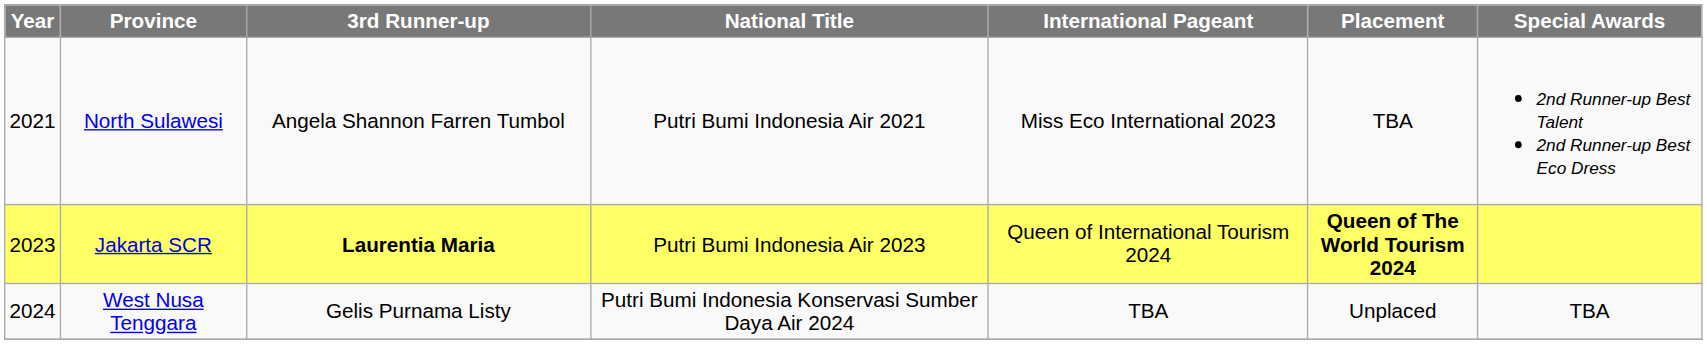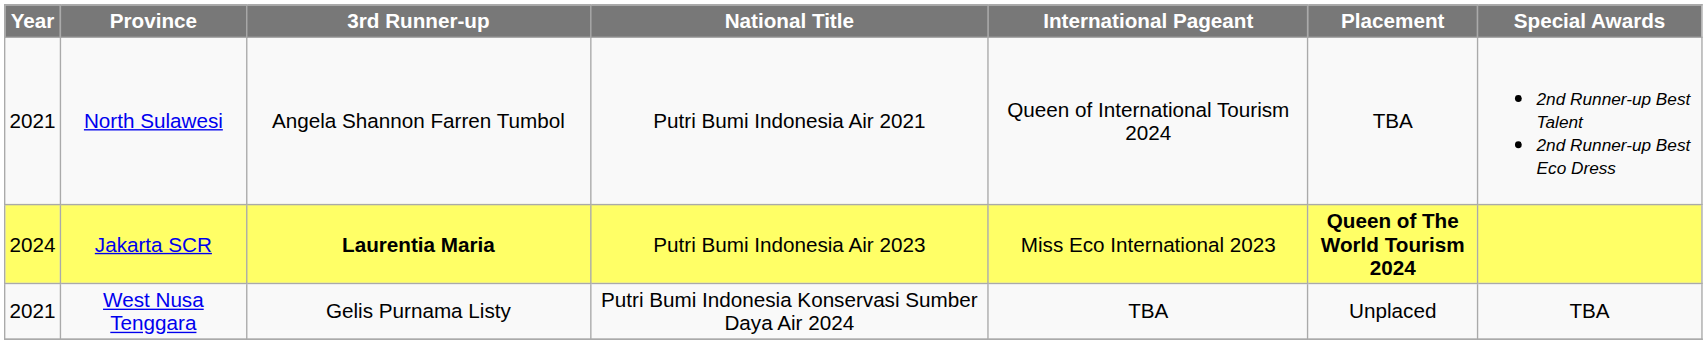North Sulawesi | International Pageant: Miss Eco International 2023 -> Queen of International Tourism 2024
Jakarta SCR | Year: 2023 -> 2024
Jakarta SCR | International Pageant: Queen of International Tourism 2024 -> Miss Eco International 2023
West Nusa Tenggara | Year: 2024 -> 2021
